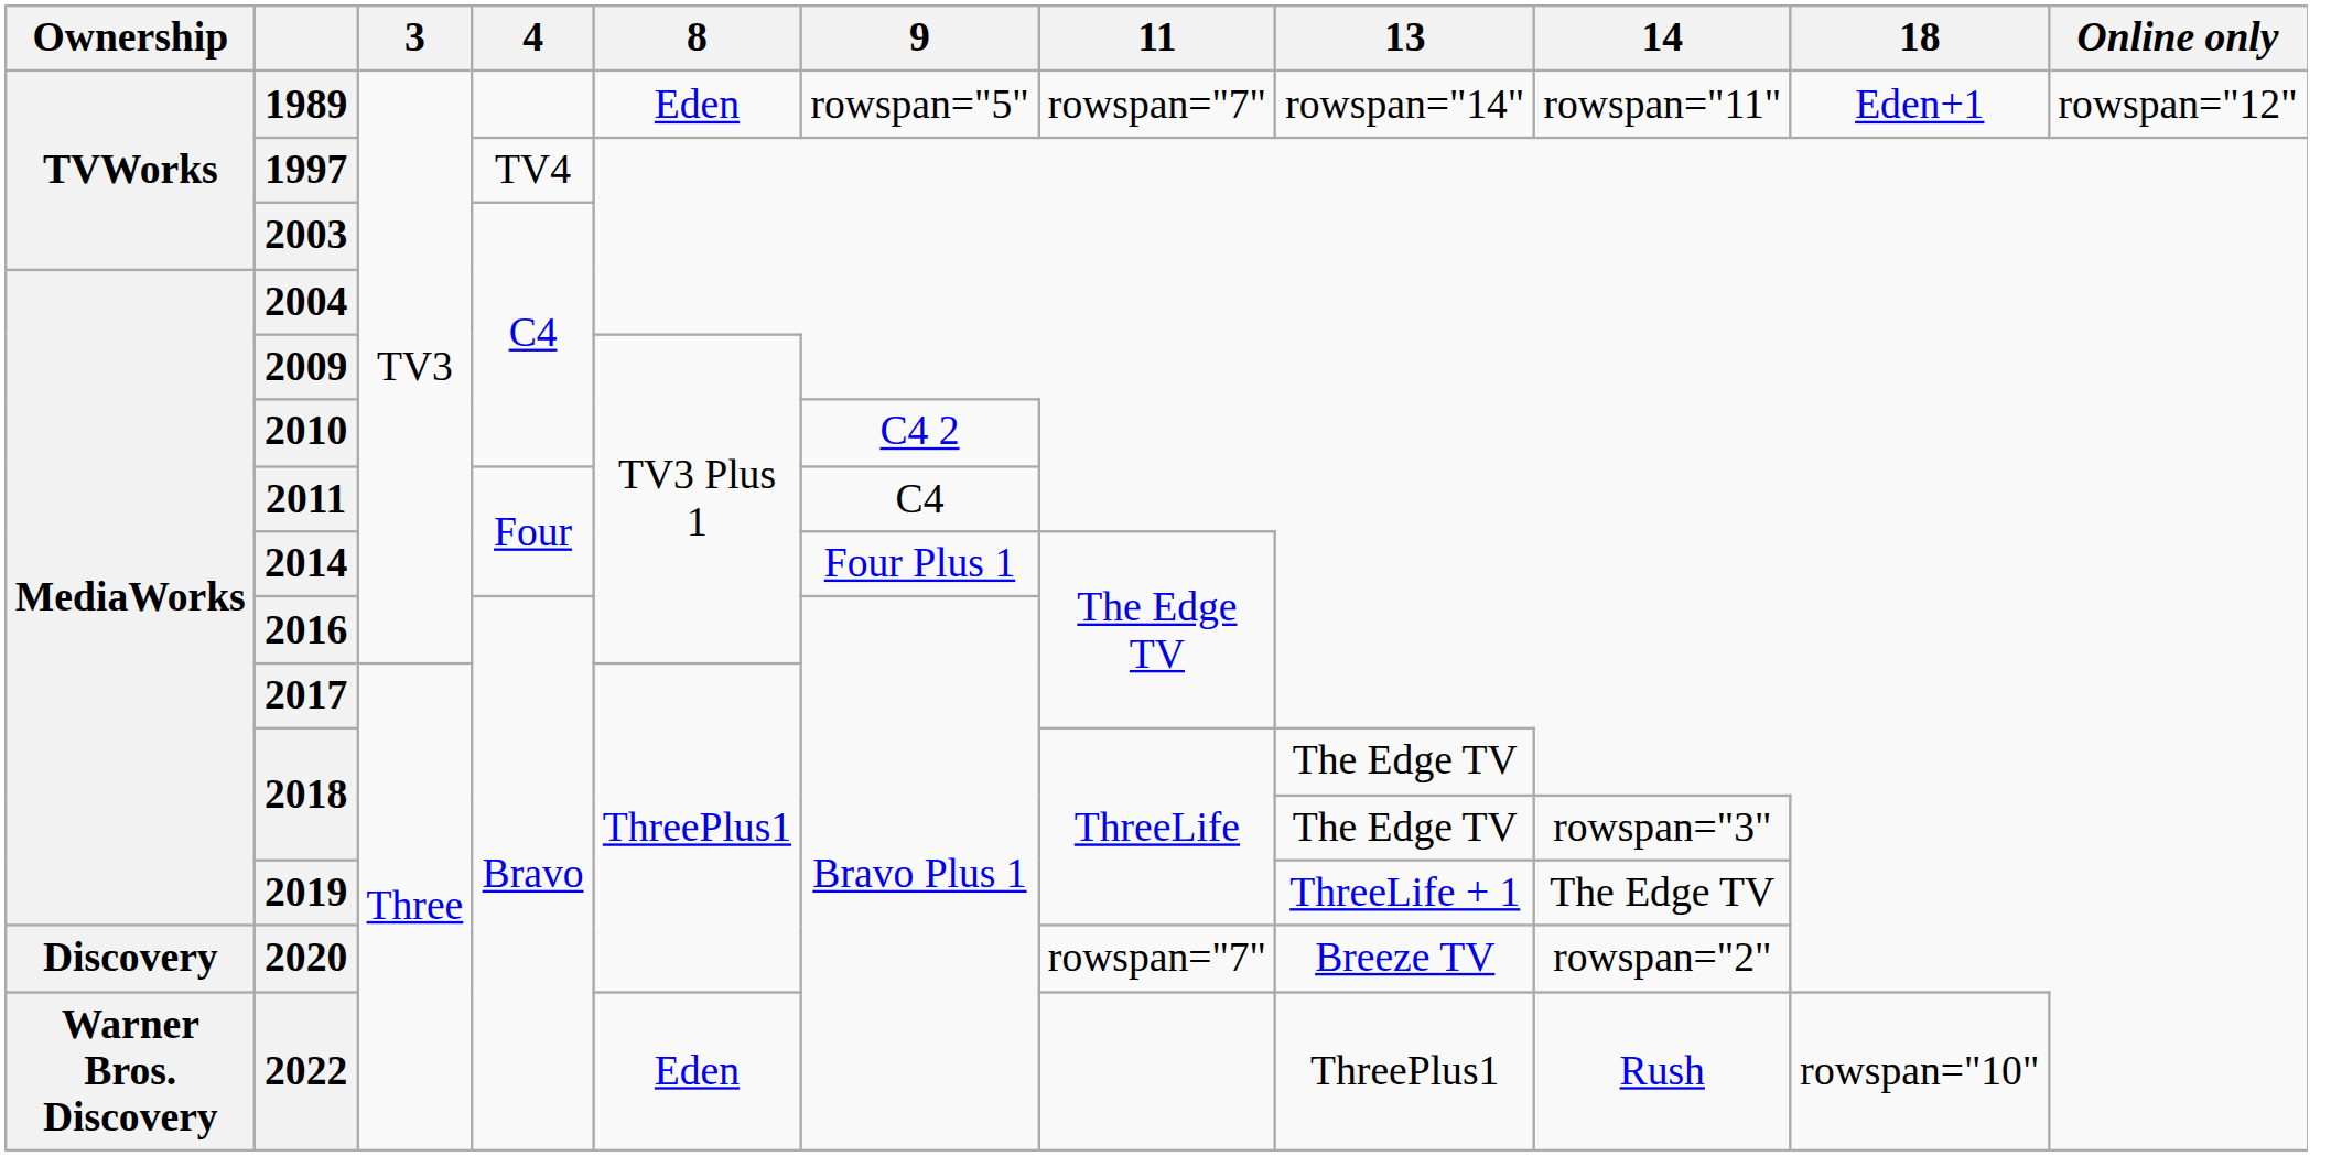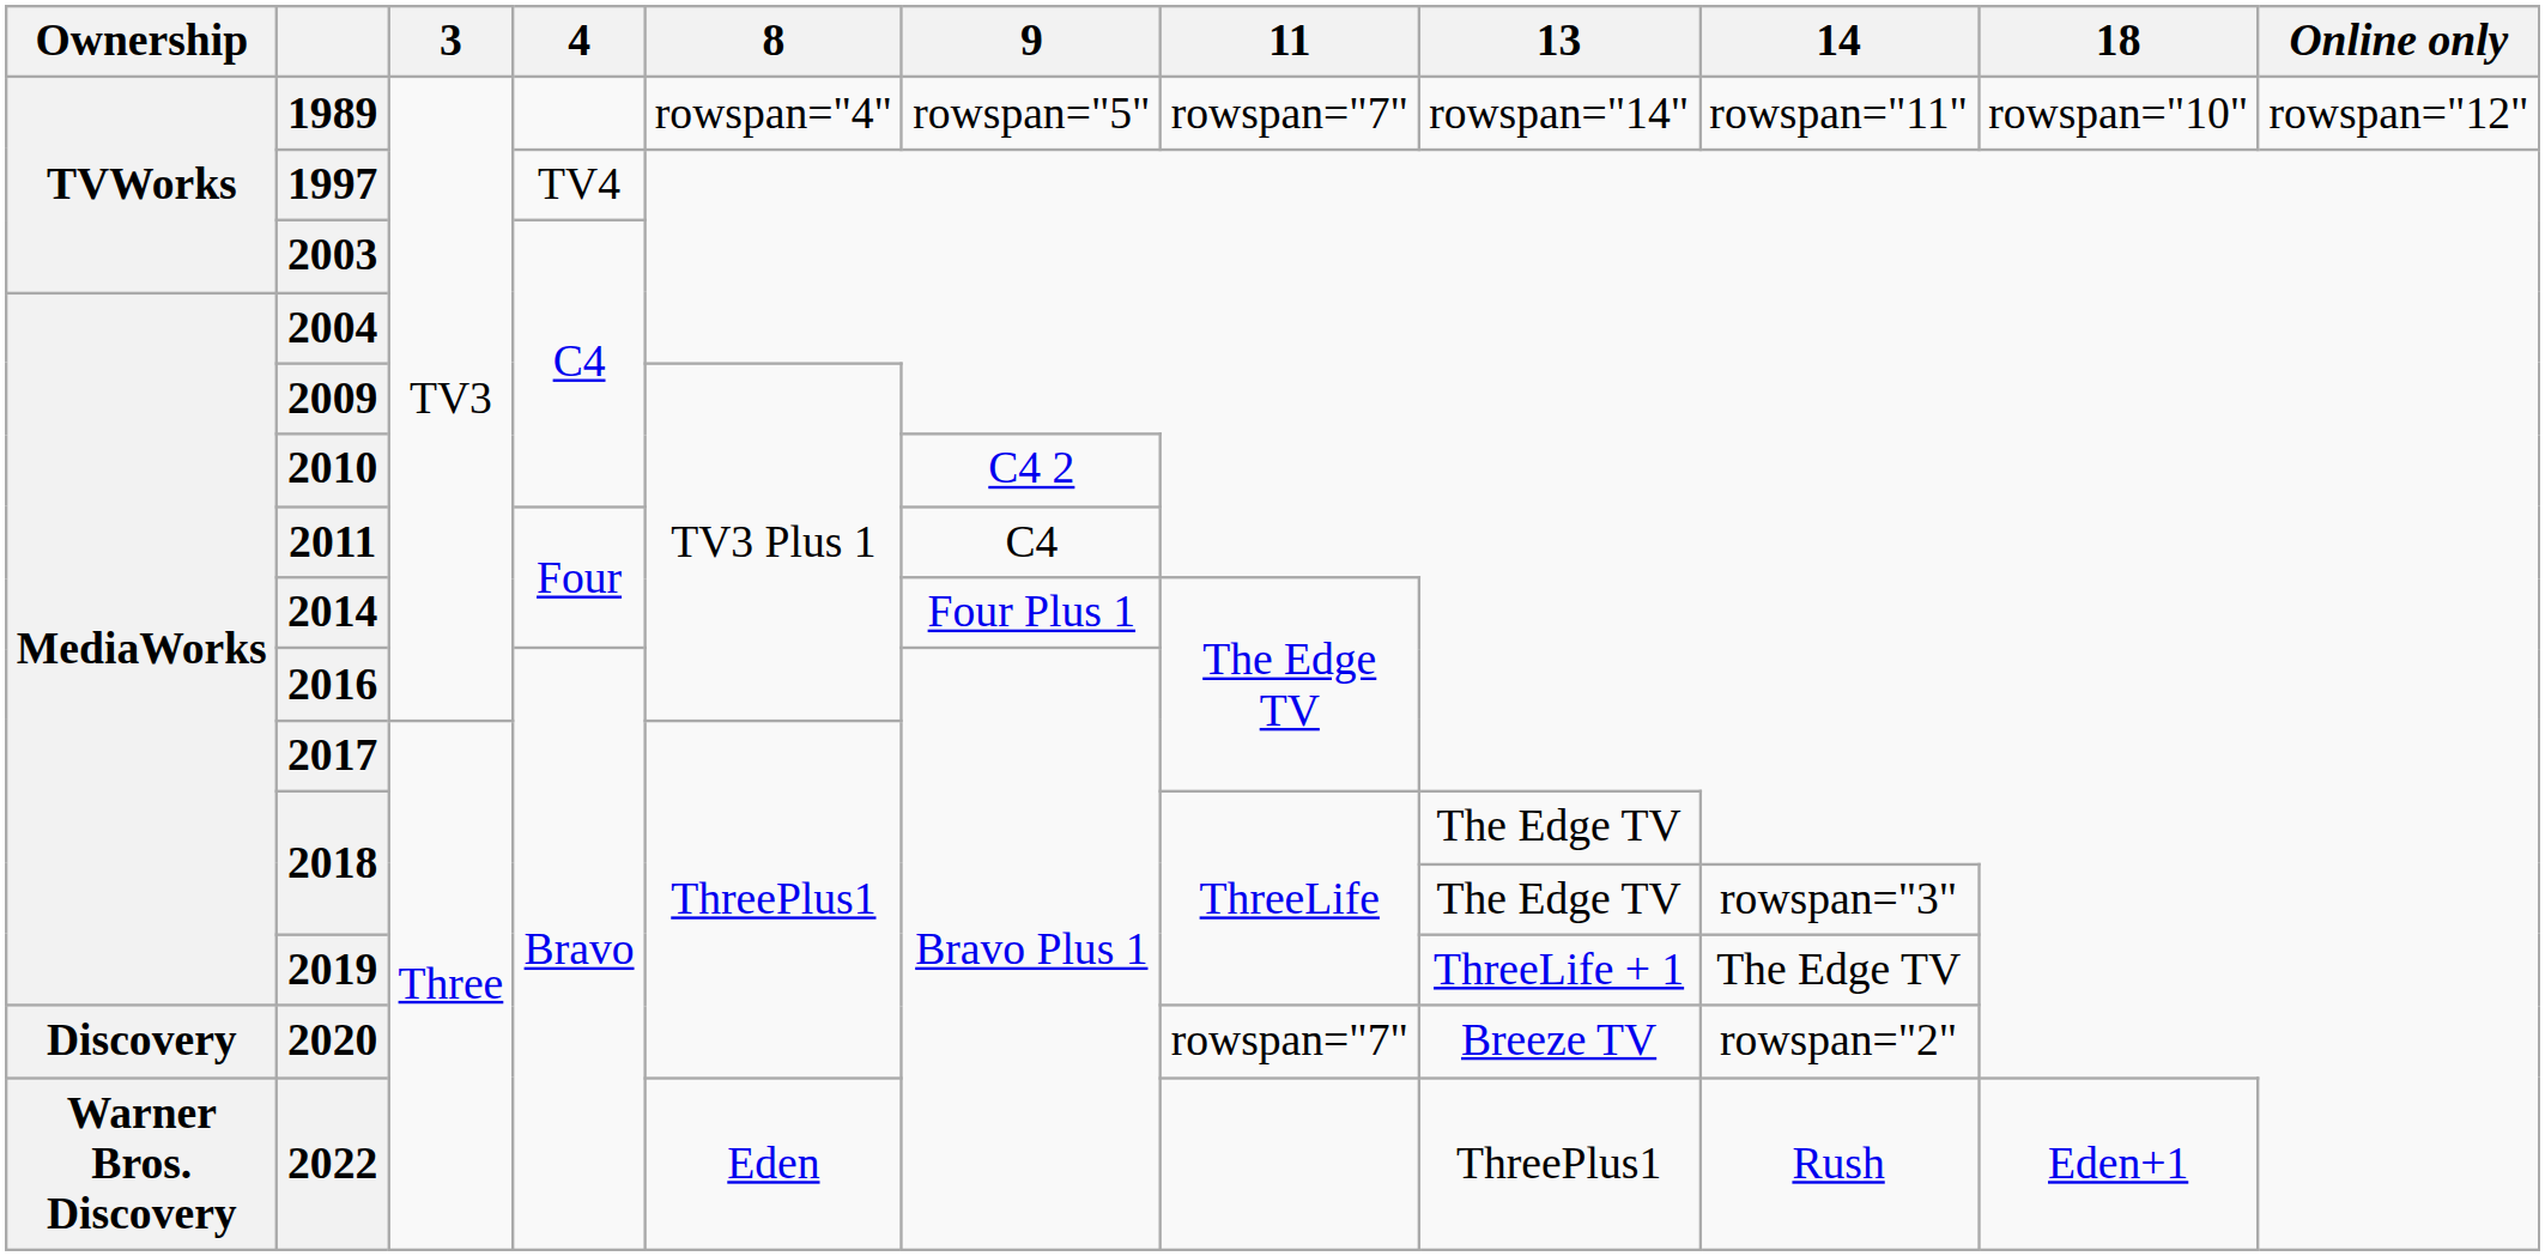1989 | 8: Eden -> rowspan="4"
1989 | 18: Eden+1 -> rowspan="10"
2022 | 18: rowspan="10" -> Eden+1
